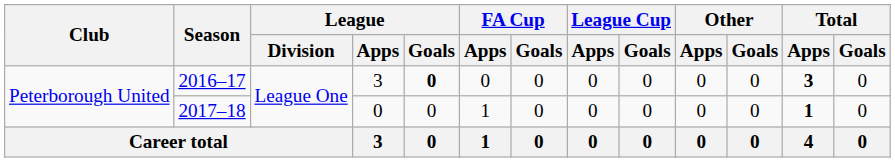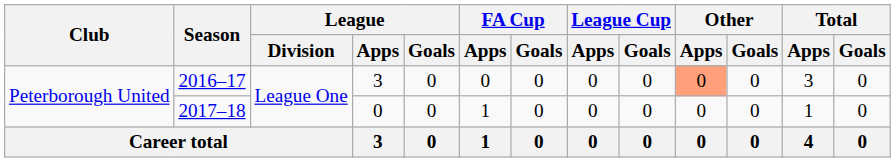2016–17 | League / Goals: bold -> normal
2016–17 | Other / Apps: no background -> lightsalmon background
2016–17 | Total / Apps: bold -> normal
2017–18 | Total / Apps: bold -> normal
